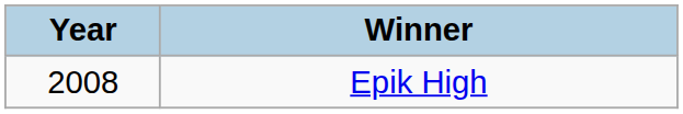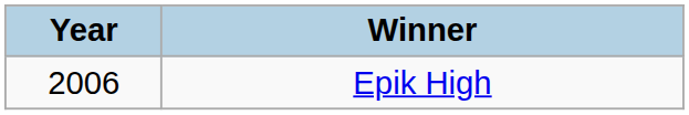Epik High | Year: 2008 -> 2006
